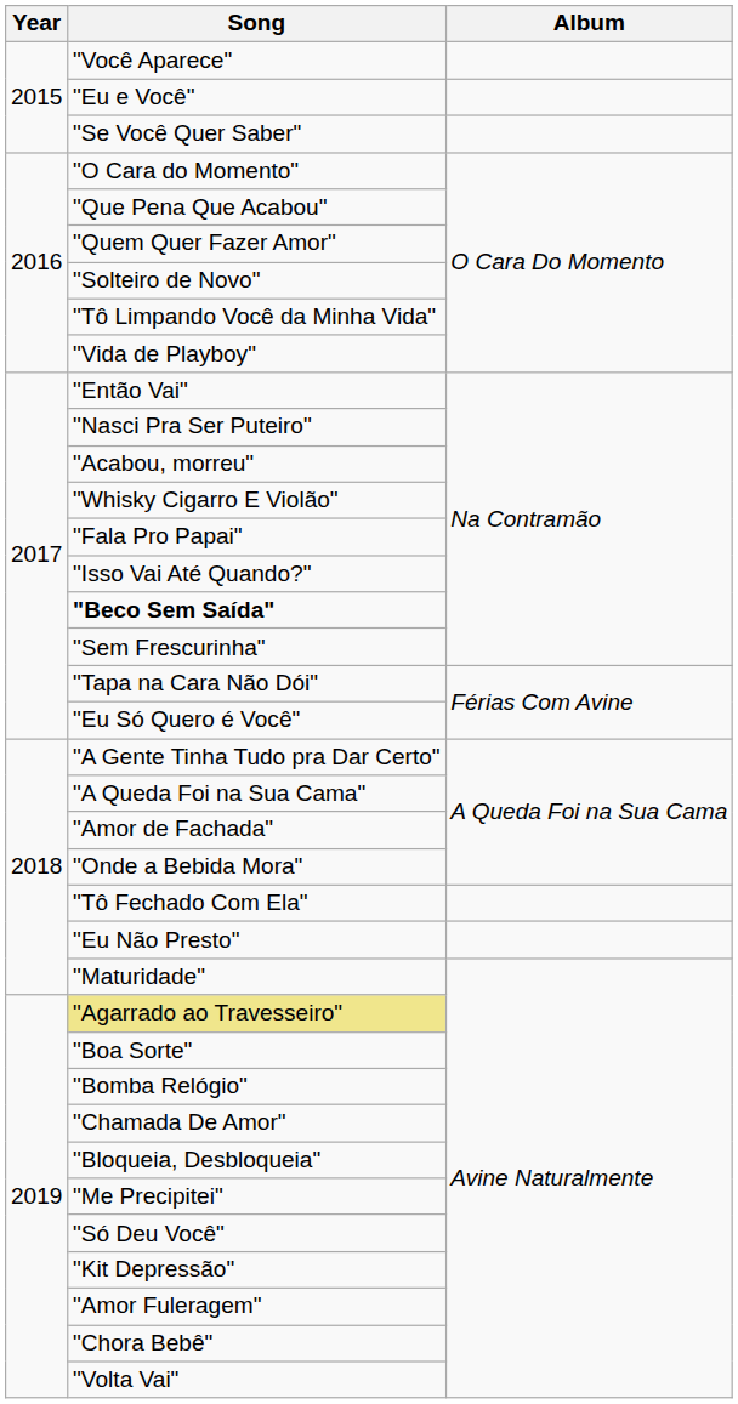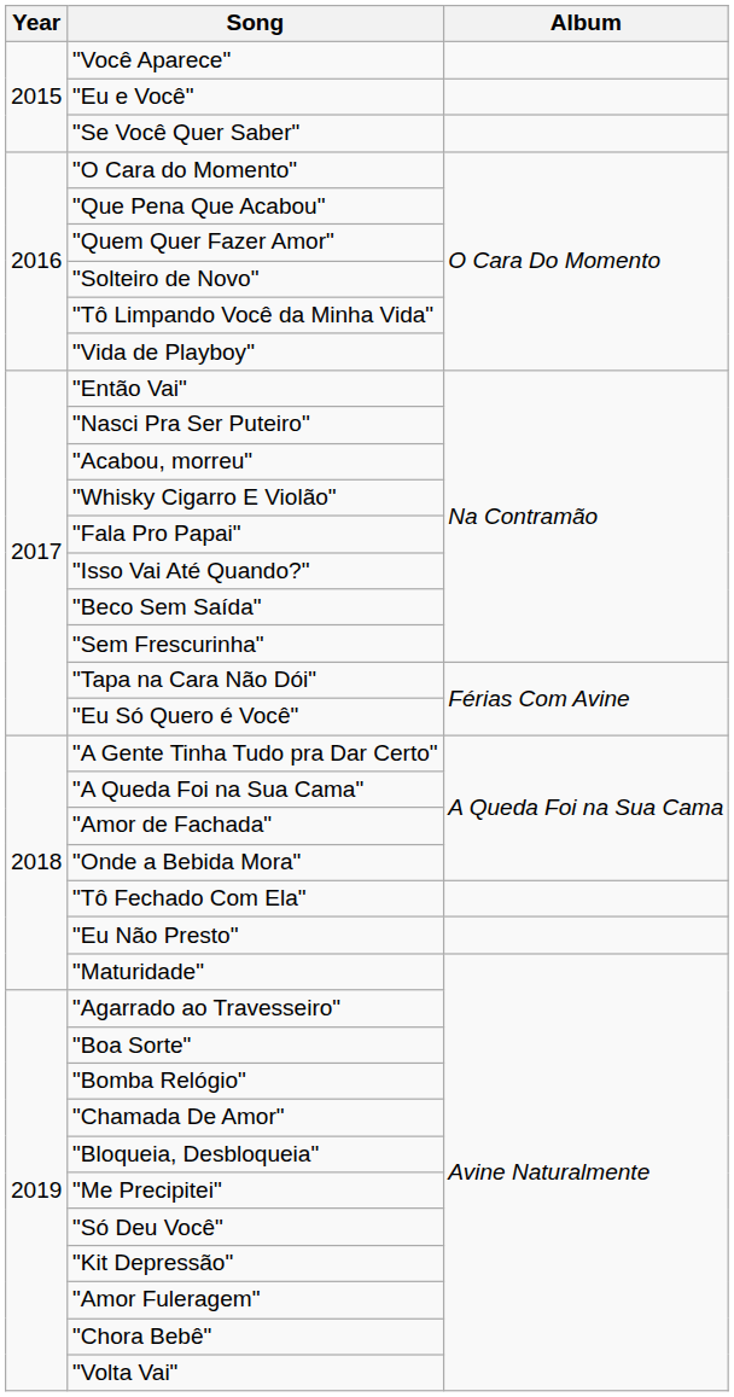"Beco Sem Saída" | Song: bold -> normal
"Agarrado ao Travesseiro" | Song: khaki background -> no background
